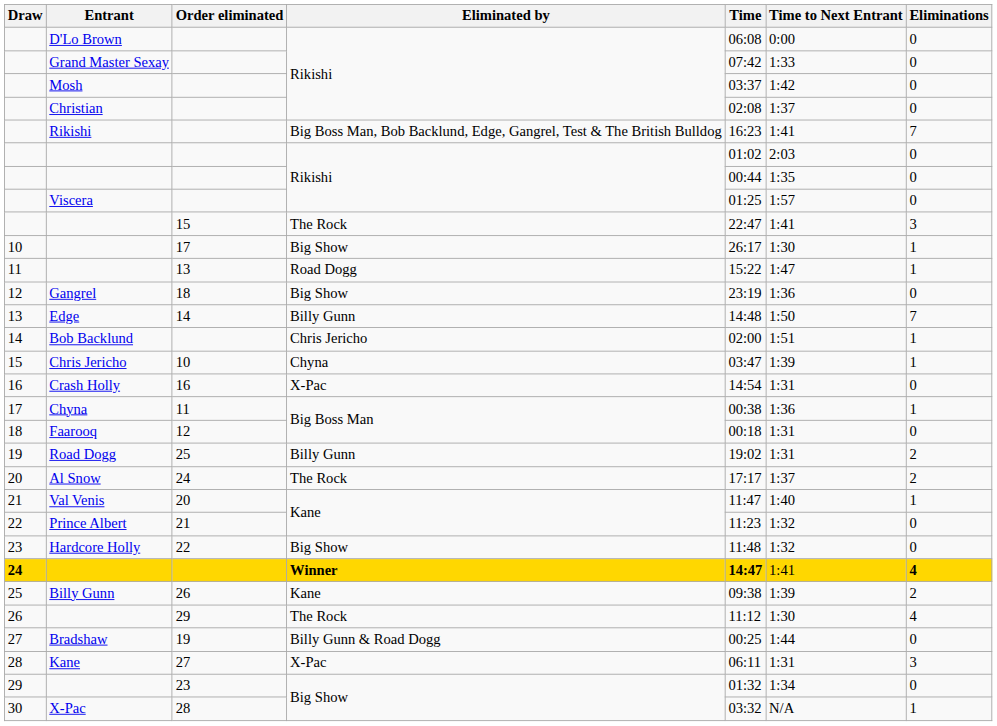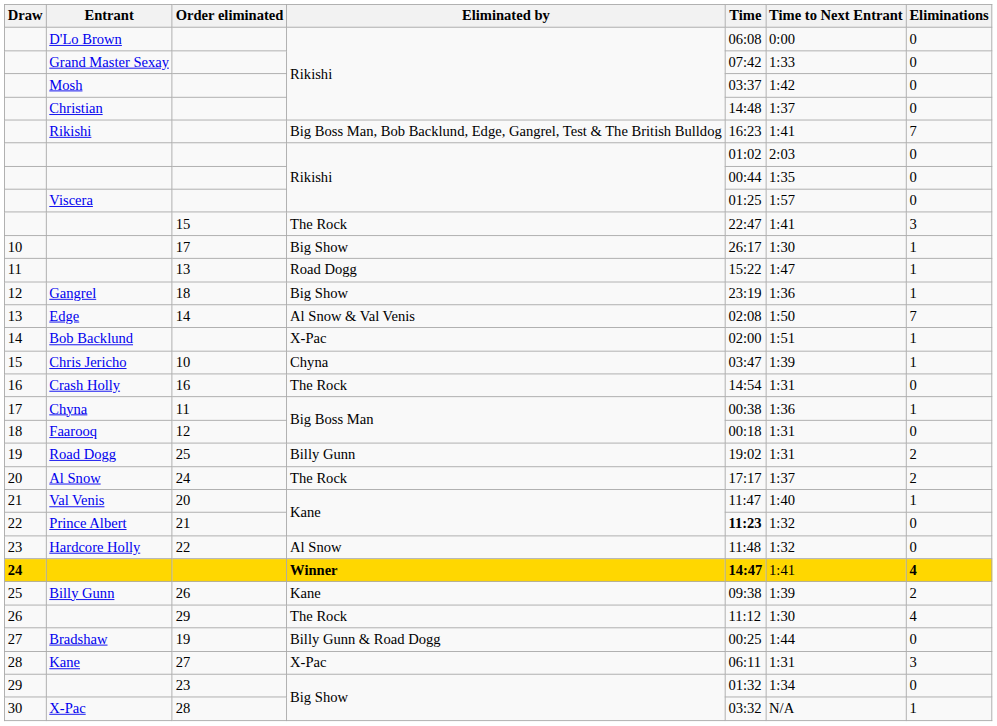Christian | Time: 02:08 -> 14:48
Gangrel | Eliminations: 0 -> 1
Edge | Eliminated by: Billy Gunn -> Al Snow & Val Venis
Edge | Time: 14:48 -> 02:08
Bob Backlund | Eliminated by: Chris Jericho -> X-Pac
Crash Holly | Eliminated by: X-Pac -> The Rock
Prince Albert | Time: normal -> bold
Hardcore Holly | Eliminated by: Big Show -> Al Snow
